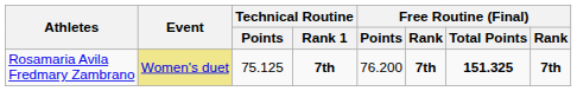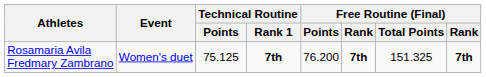Rosamaria Avila Fredmary Zambrano | Event: khaki background -> no background
Rosamaria Avila Fredmary Zambrano | Free Routine (Final) / Total Points: bold -> normal
